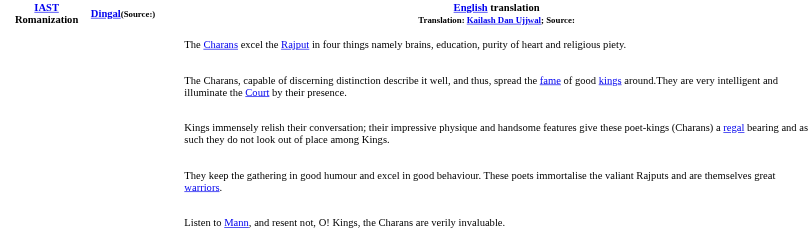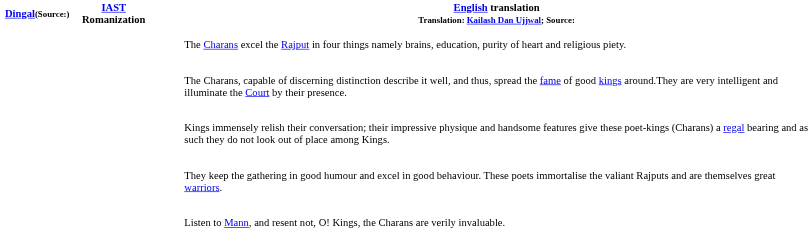columns swapped: Dingal(Source:) <-> IAST Romanization
